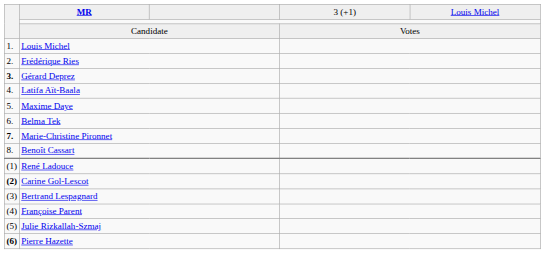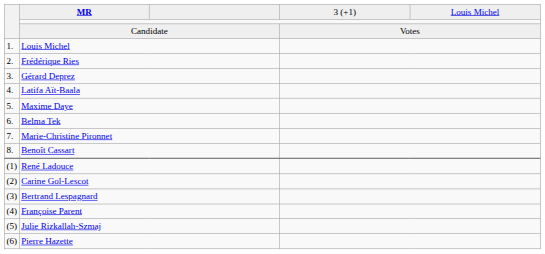Gérard Deprez | column 1: bold -> normal
Marie‐Christine Pironnet | column 1: bold -> normal
Carine Gol-Lescot | column 1: bold -> normal
Pierre Hazette | column 1: bold -> normal
